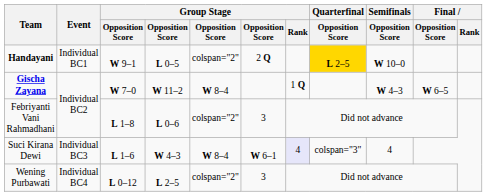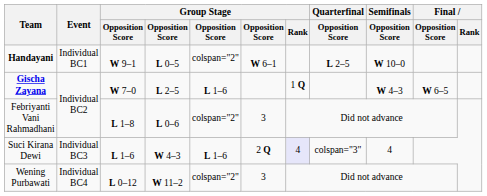Handayani | column 6: 2 Q -> W 6–1
Handayani | Quarterfinal / Opposition Score: gold background -> no background
Gischa Zayana | column 4: W 11–2 -> L 2–5
Gischa Zayana | column 5: W 8–4 -> L 1–6
Suci Kirana Dewi | column 5: W 8–4 -> L 1–6
Suci Kirana Dewi | column 6: W 6–1 -> 2 Q
Wening Purbawati | column 4: L 2–5 -> W 11–2
